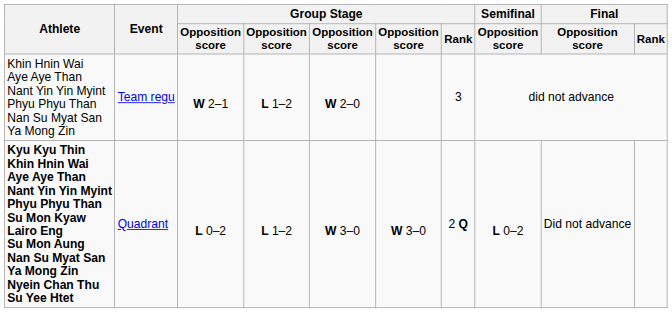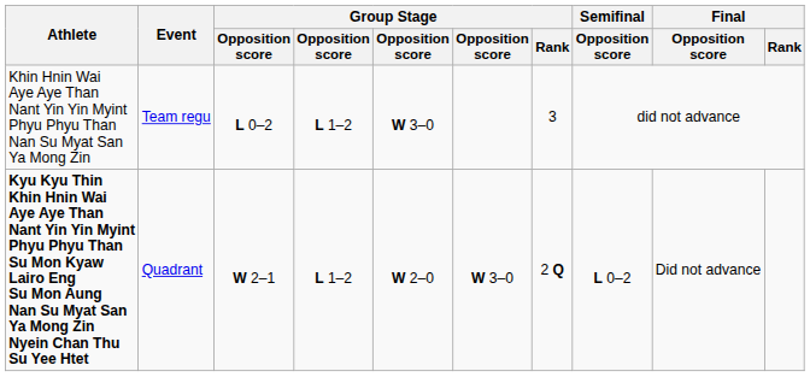row 3 | column 3: W 2–1 -> L 0–2
row 3 | column 5: W 2–0 -> W 3–0
row 4 | column 3: L 0–2 -> W 2–1
row 4 | column 5: W 3–0 -> W 2–0
